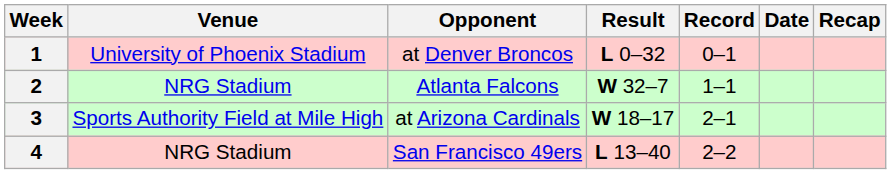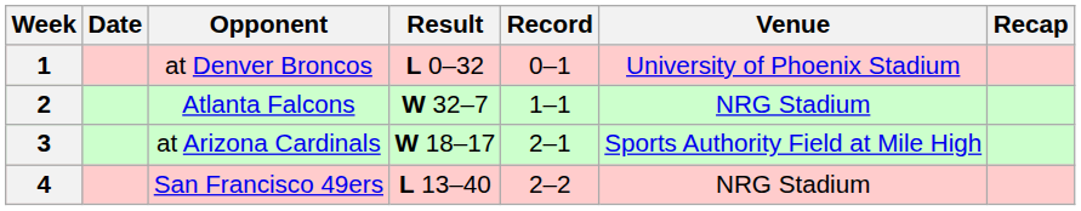columns swapped: Date <-> Venue
